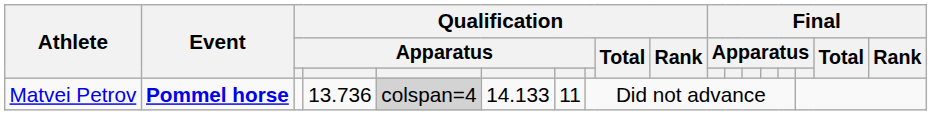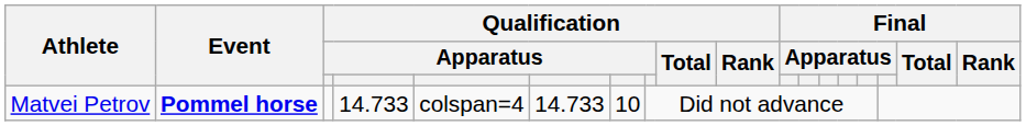Matvei Petrov | column 4: 13.736 -> 14.733
Matvei Petrov | column 5: lightgrey background -> no background
Matvei Petrov | column 6: 14.133 -> 14.733
Matvei Petrov | column 7: 11 -> 10
